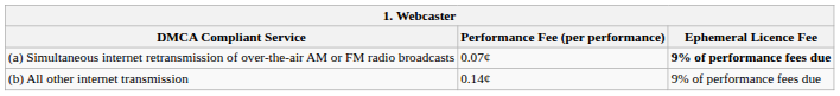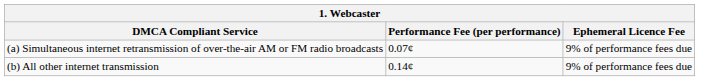row 3 | Ephemeral Licence Fee: bold -> normal
